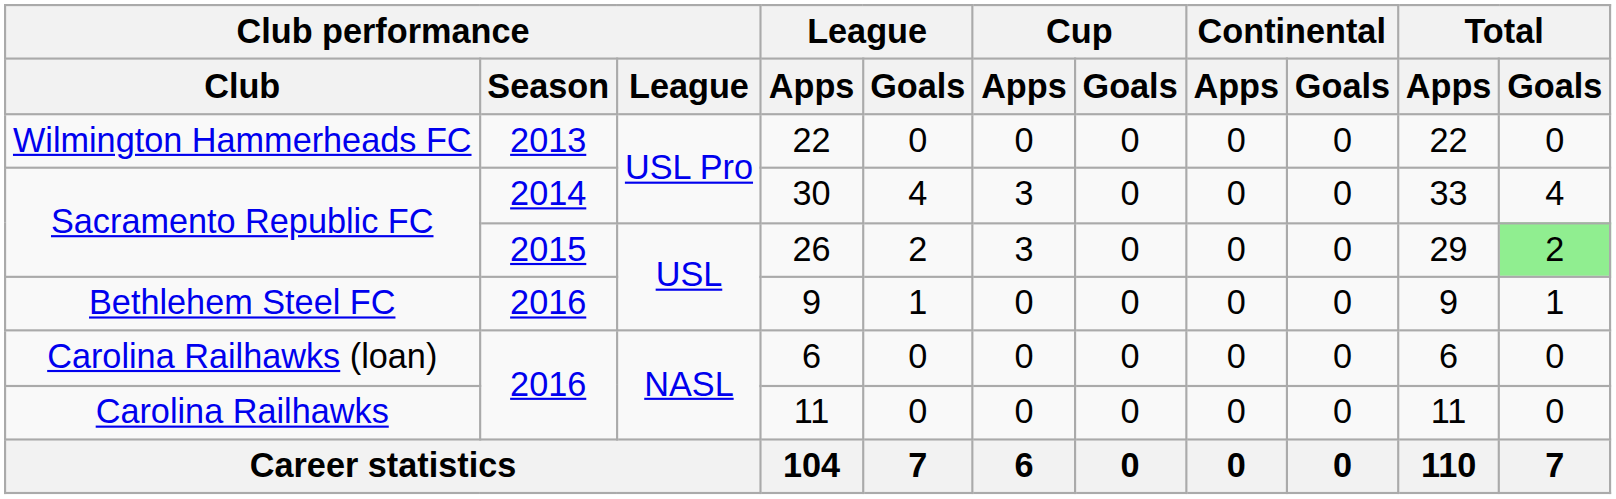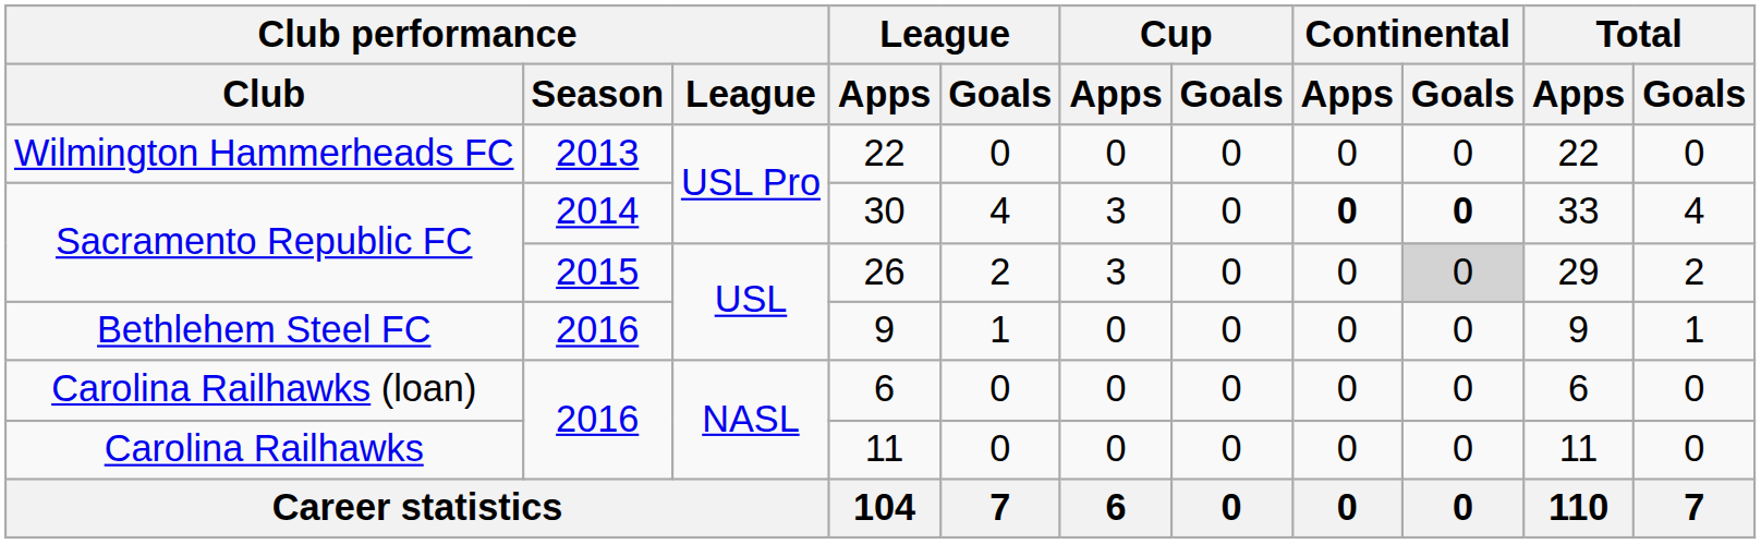30 | Continental / Apps: normal -> bold
30 | Continental / Goals: normal -> bold
26 | Continental / Goals: no background -> lightgrey background
26 | Total / Goals: lightgreen background -> no background
